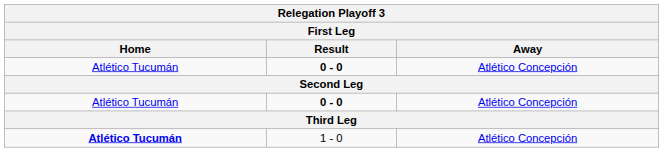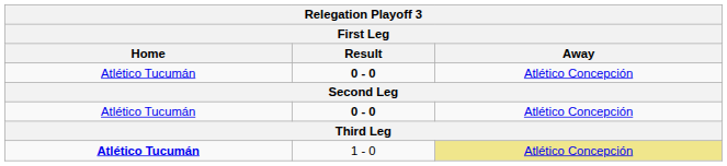1 - 0 | Away: no background -> khaki background
